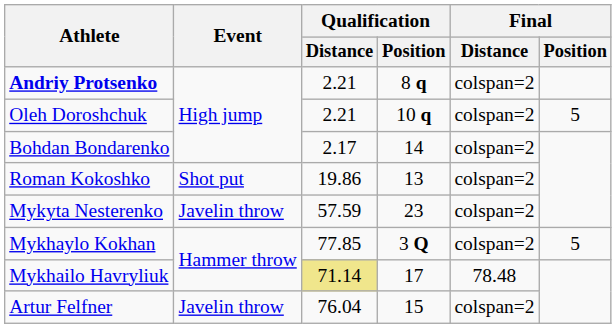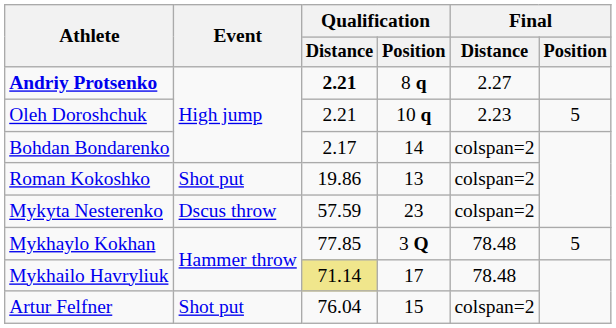Andriy Protsenko | Qualification / Distance: normal -> bold
Andriy Protsenko | Final / Distance: colspan=2 -> 2.27
Oleh Doroshchuk | Final / Distance: colspan=2 -> 2.23
Mykyta Nesterenko | Event: Javelin throw -> Dscus throw
Mykhaylo Kokhan | Final / Distance: colspan=2 -> 78.48
Artur Felfner | Event: Javelin throw -> Shot put
